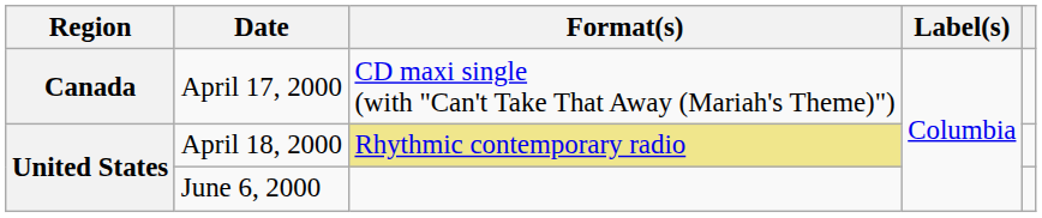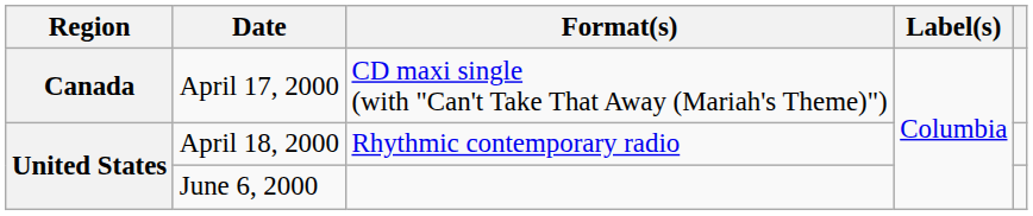April 18, 2000 | Format(s): khaki background -> no background
